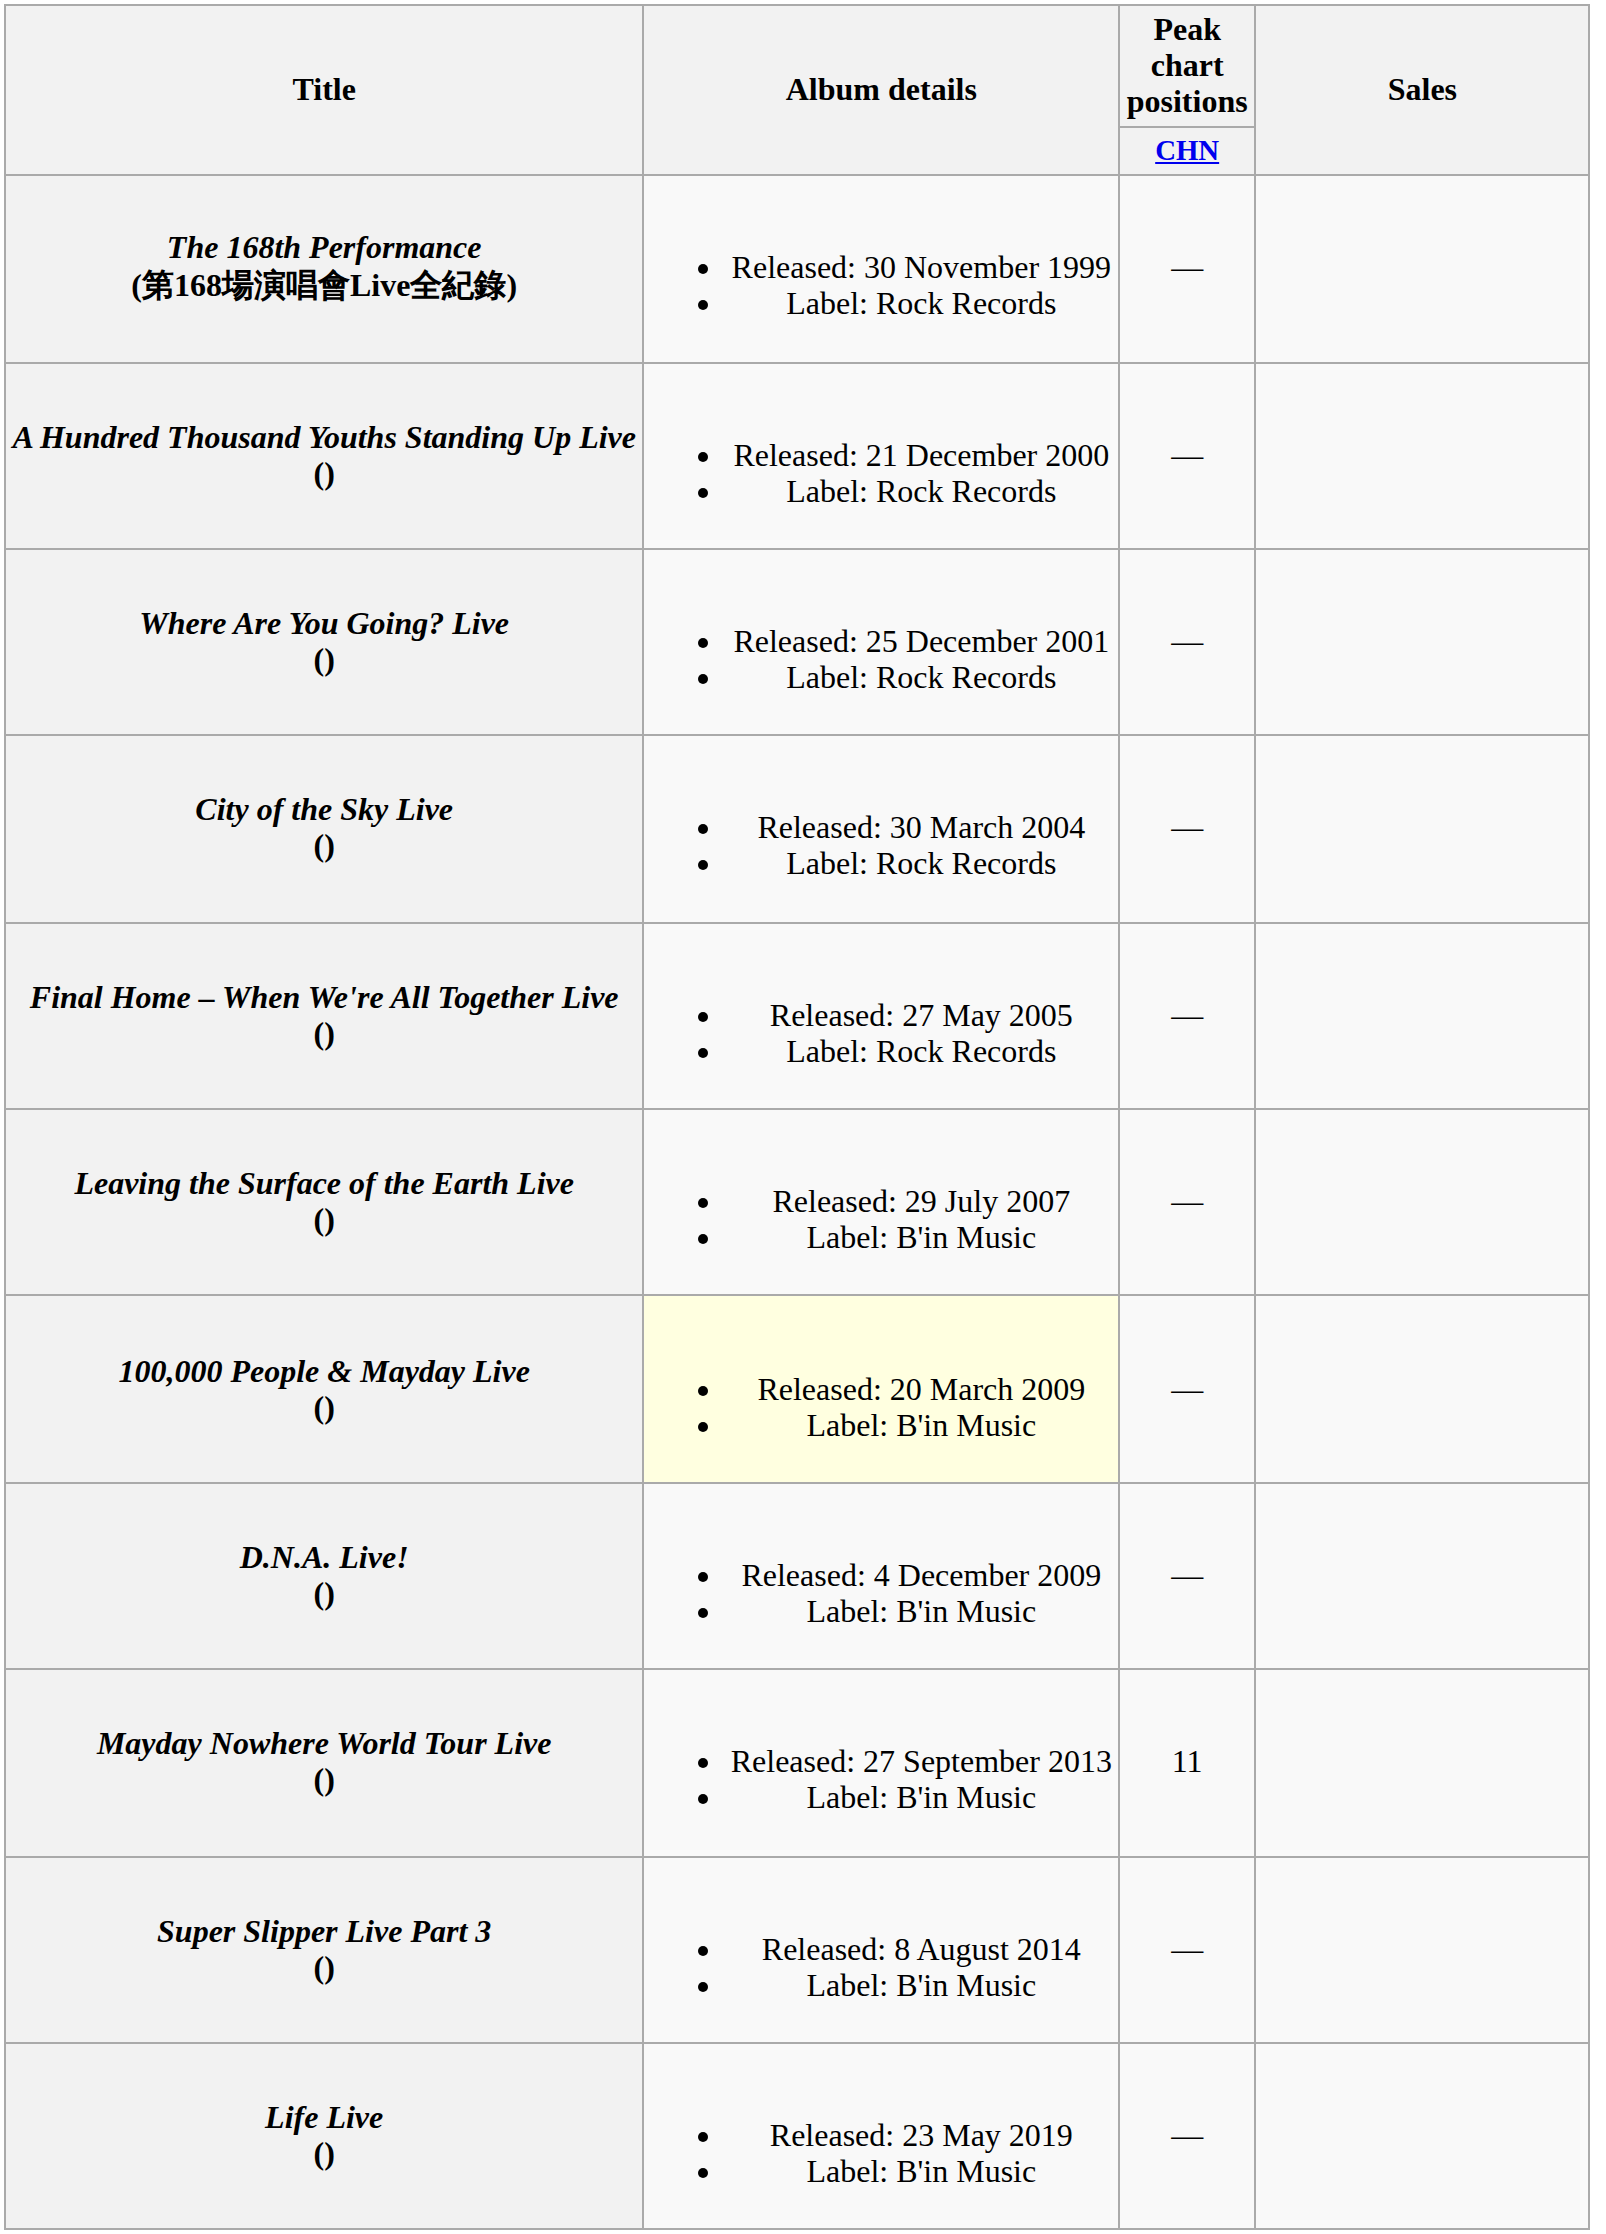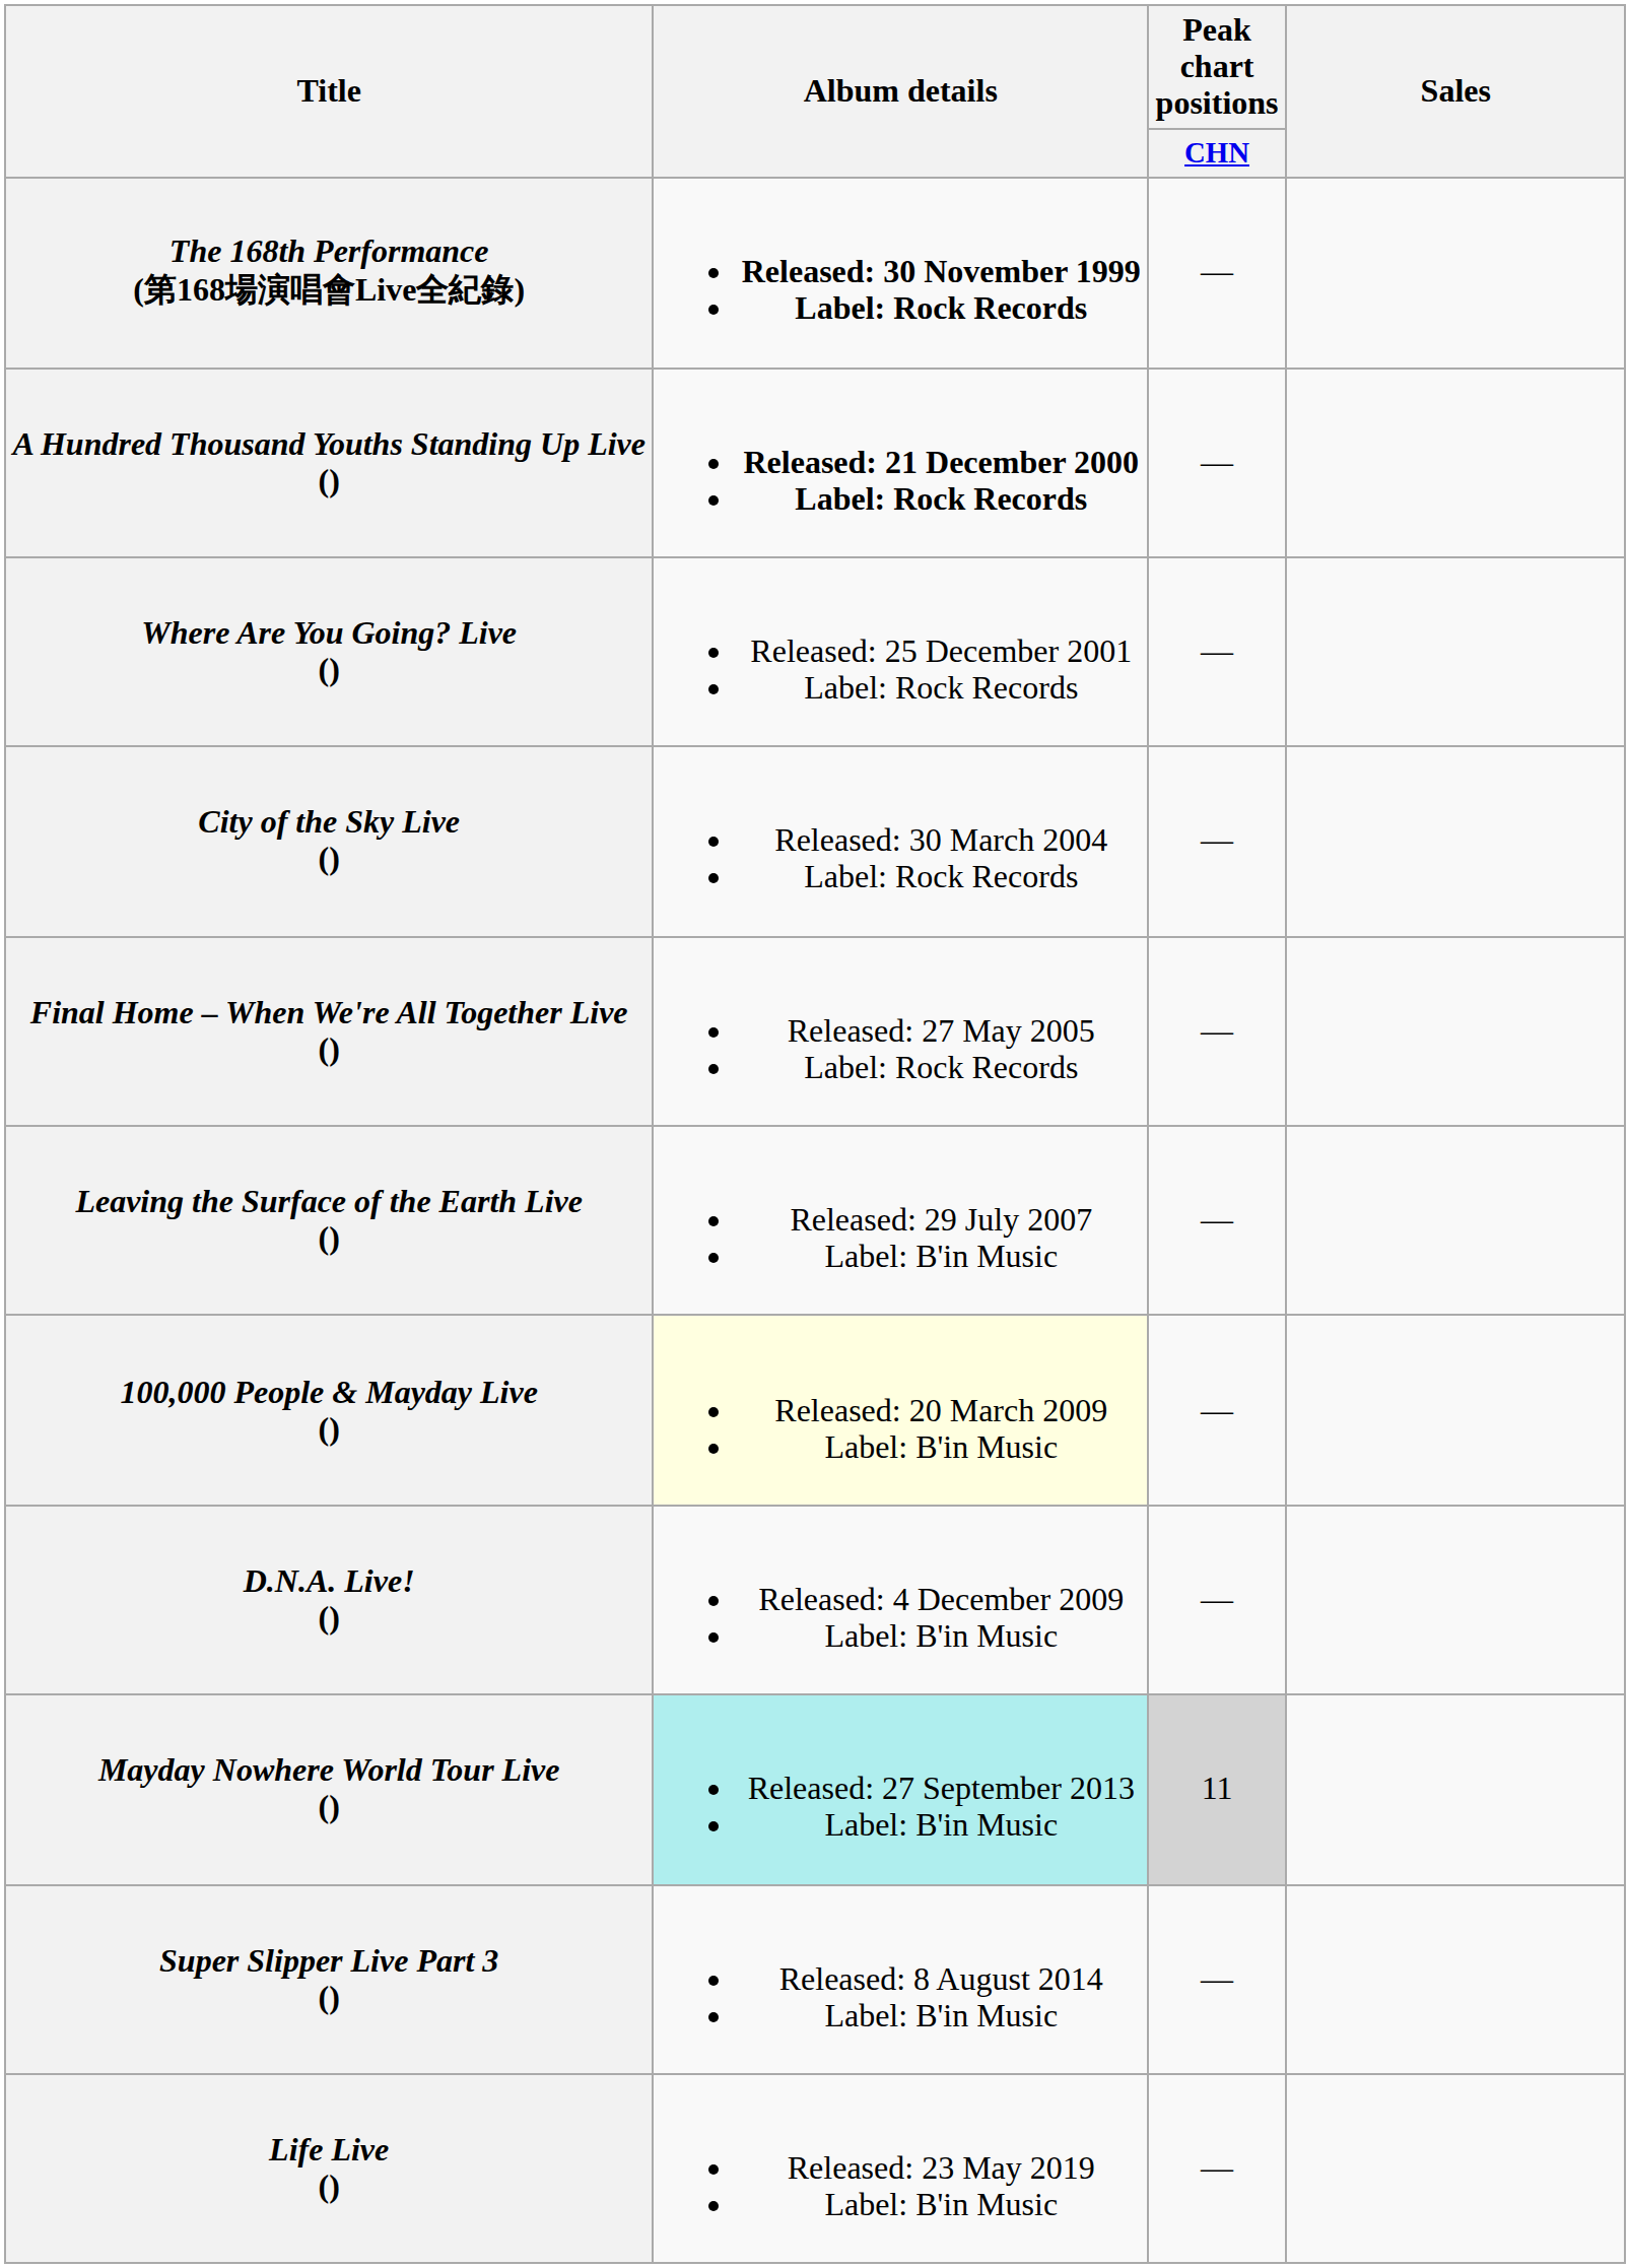The 168th Performance (第168場演唱會Live全紀錄) | Album details: normal -> bold
A Hundred Thousand Youths Standing Up Live () | Album details: normal -> bold
Mayday Nowhere World Tour Live () | Album details: no background -> paleturquoise background
Mayday Nowhere World Tour Live () | Peak chart positions / CHN: no background -> lightgrey background
